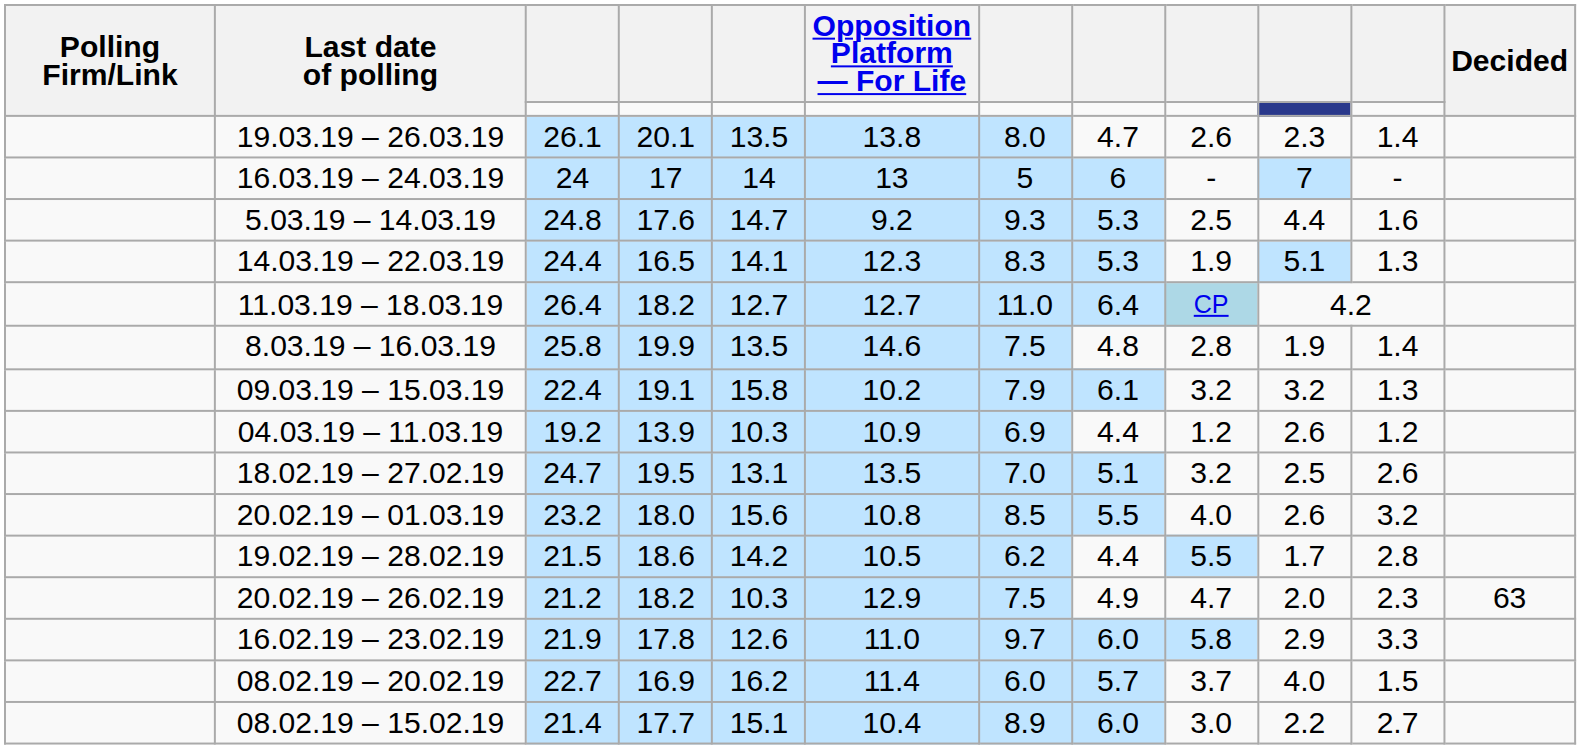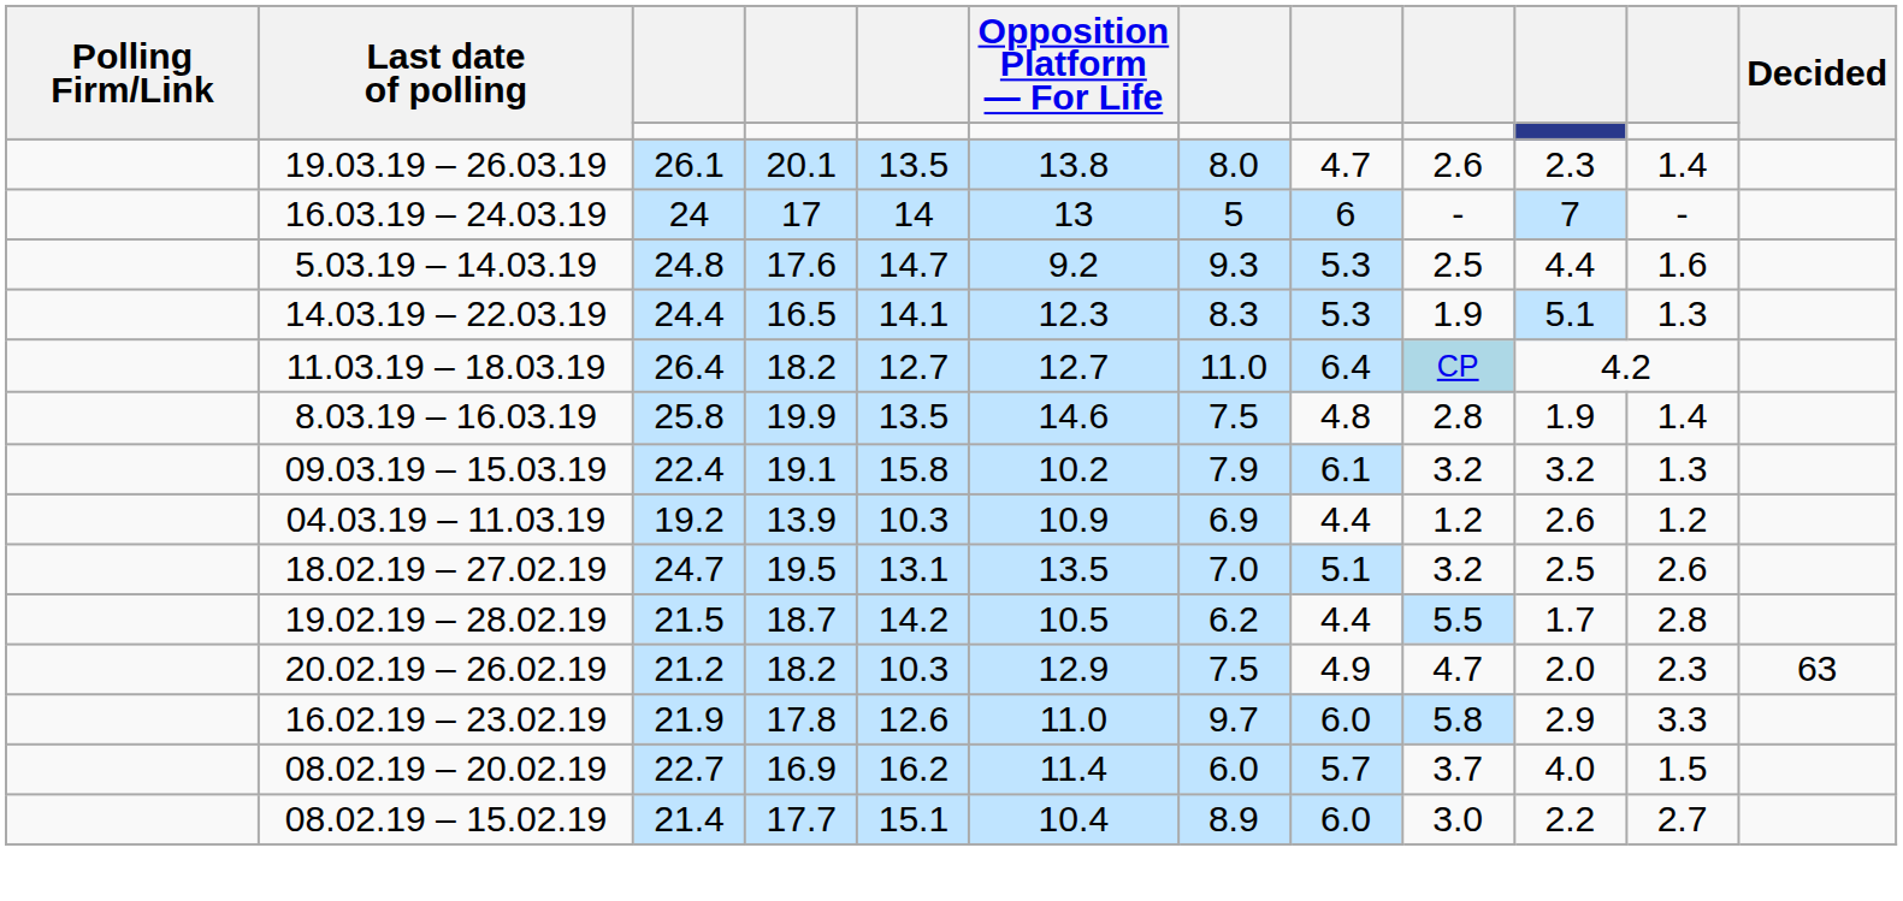- row: 20.02.19 – 01.03.19 | 23.2 | 18.0 | 15.6 | 10.8 | 8.5 | 5.5 | 4.0 | 2.6 | 3.2
19.02.19 – 28.02.19 | column 4: 18.6 -> 18.7
